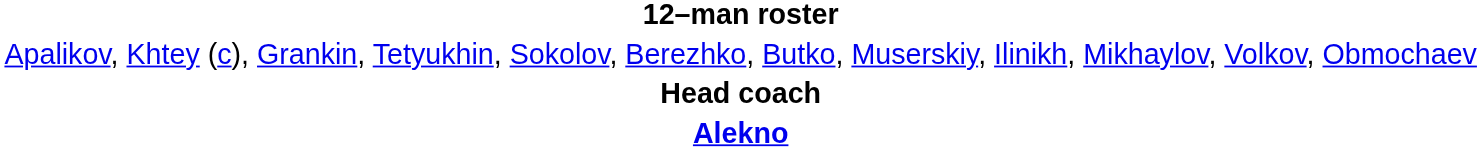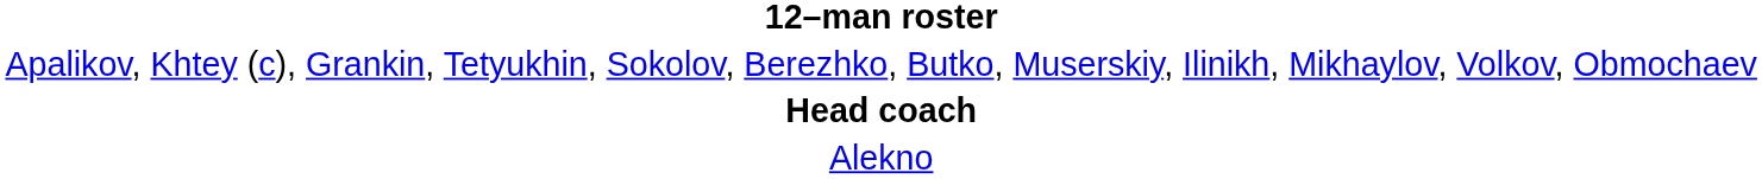row 4 | column 1: bold -> normal
